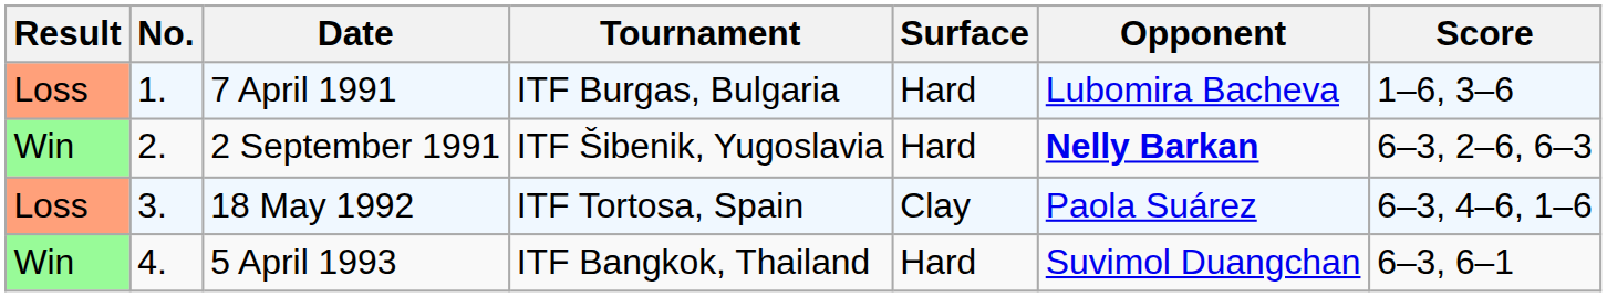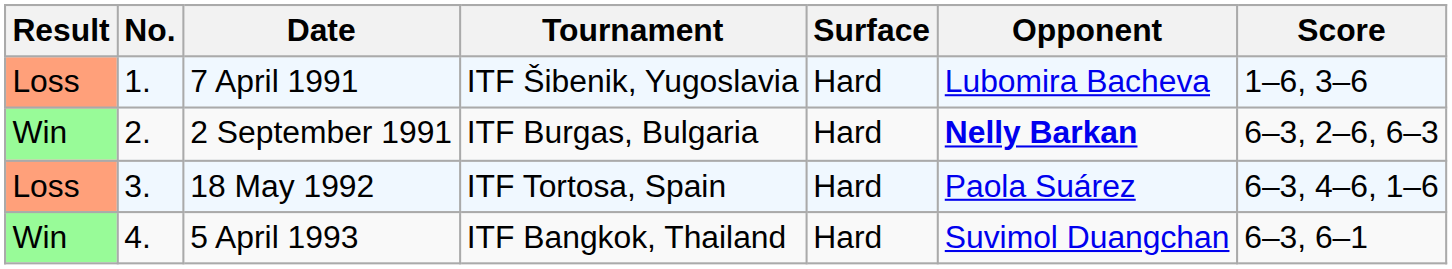7 April 1991 | Tournament: ITF Burgas, Bulgaria -> ITF Šibenik, Yugoslavia
2 September 1991 | Tournament: ITF Šibenik, Yugoslavia -> ITF Burgas, Bulgaria
18 May 1992 | Surface: Clay -> Hard
